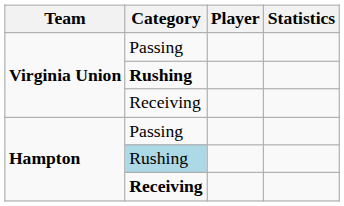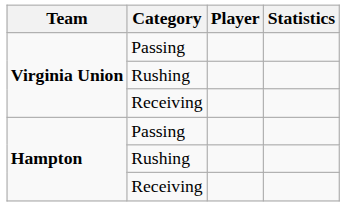Virginia Union / Rushing | Category: bold -> normal
Hampton / Rushing | Category: lightblue background -> no background
Hampton / Receiving | Category: bold -> normal
